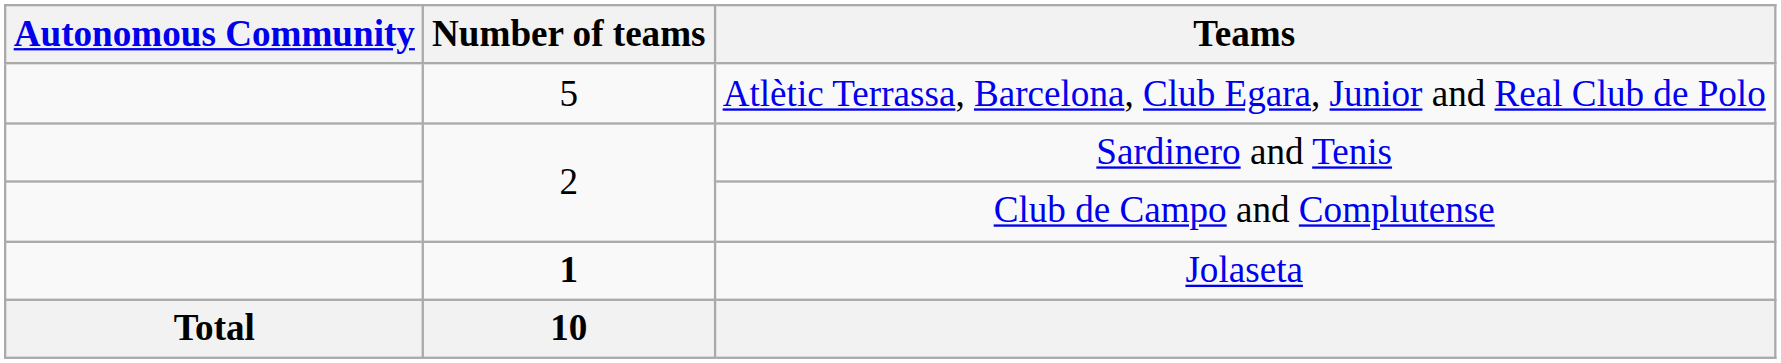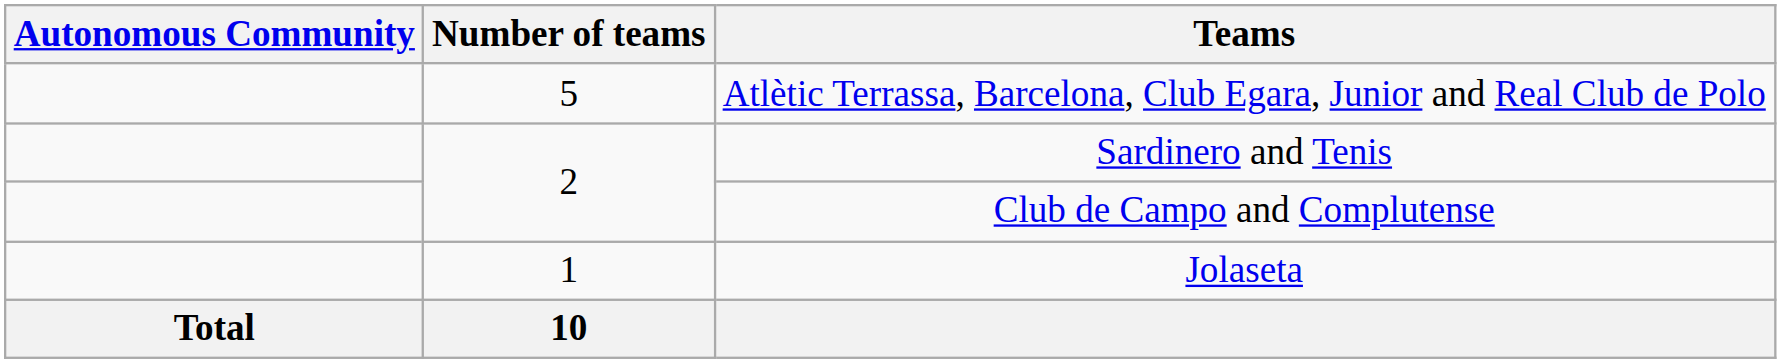Jolaseta | Number of teams: bold -> normal
